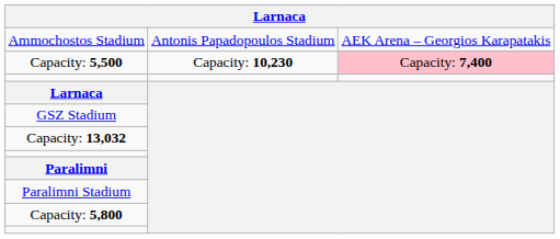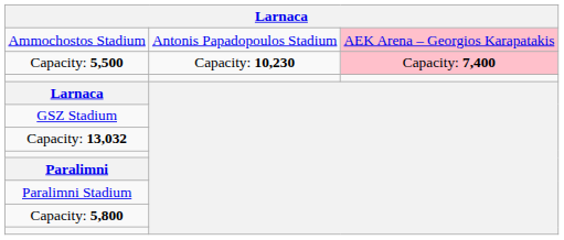Ammochostos Stadium | column 3: no background -> pink background
